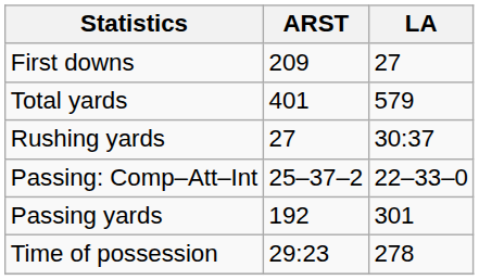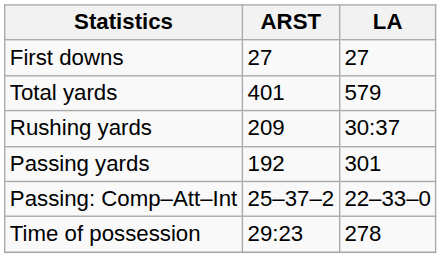First downs | ARST: 209 -> 27
Rushing yards | ARST: 27 -> 209
rows swapped: Passing yards <-> Passing: Comp–Att–Int
